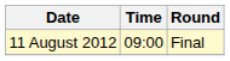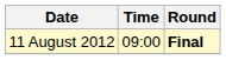11 August 2012 | Round: normal -> bold
